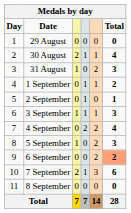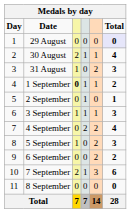29 August | Total: no background -> lavender background
1 September | column 3: normal -> bold
6 September | Total: lightsalmon background -> no background
